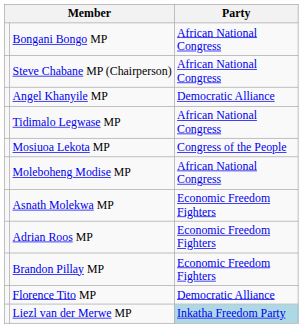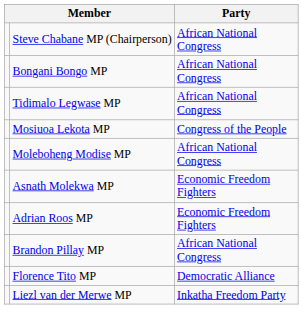rows swapped: Steve Chabane MP (Chairperson) <-> Bongani Bongo MP
- row: Angel Khanyile MP | Democratic Alliance
Brandon Pillay MP | Party: Economic Freedom Fighters -> African National Congress
Liezl van der Merwe MP | Party: lightblue background -> no background
